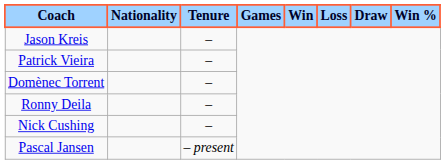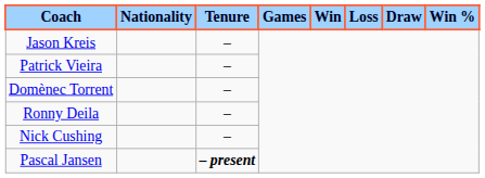Pascal Jansen | Tenure: normal -> bold
